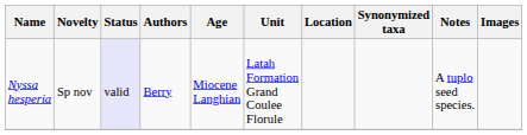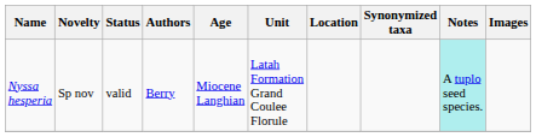Nyssa hesperia | Status: lavender background -> no background
Nyssa hesperia | Notes: no background -> paleturquoise background
